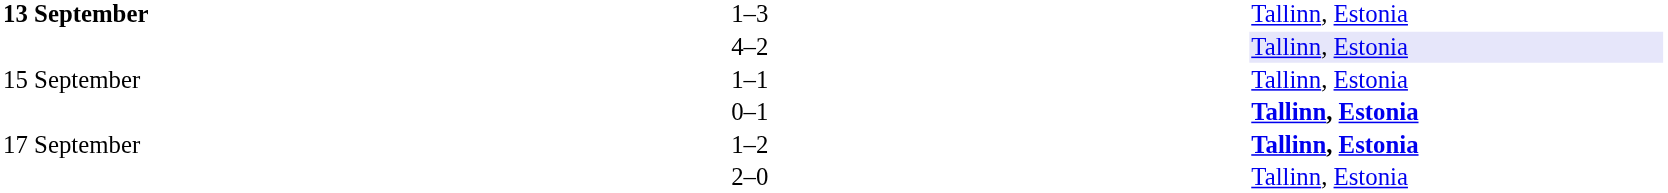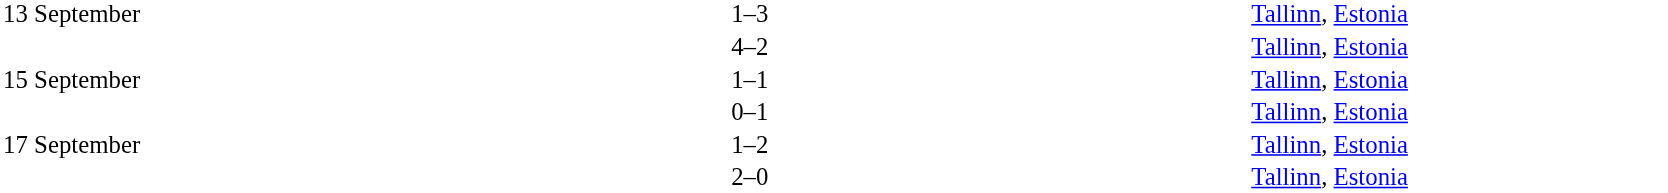1–3 | column 1: bold -> normal
4–2 | column 3: lavender background -> no background
0–1 | column 3: bold -> normal
1–2 | column 3: bold -> normal
